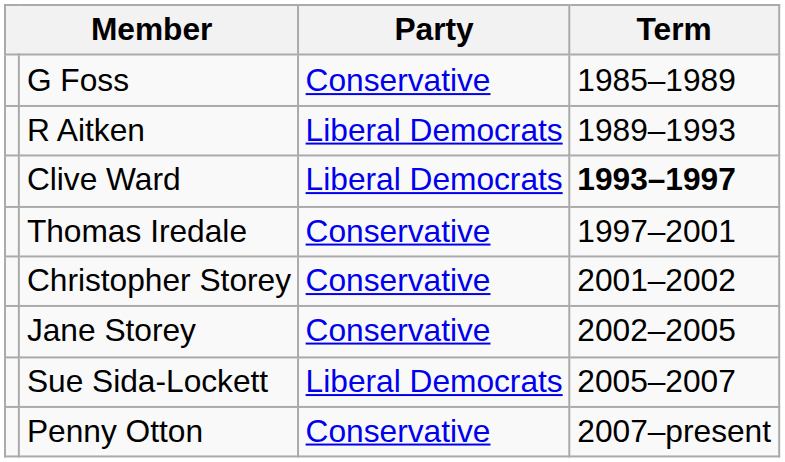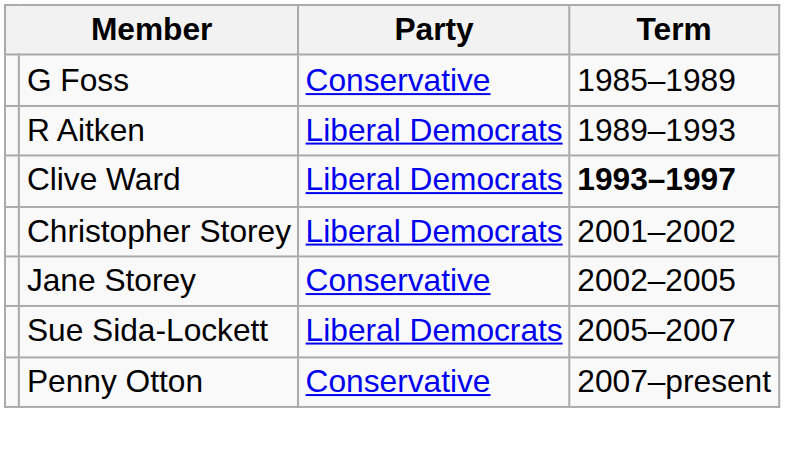- row: Thomas Iredale | Conservative | 1997–2001
Christopher Storey | Party: Conservative -> Liberal Democrats
